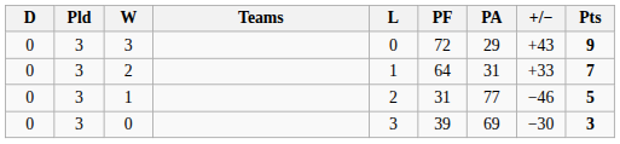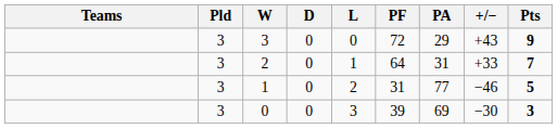columns swapped: Teams <-> D
